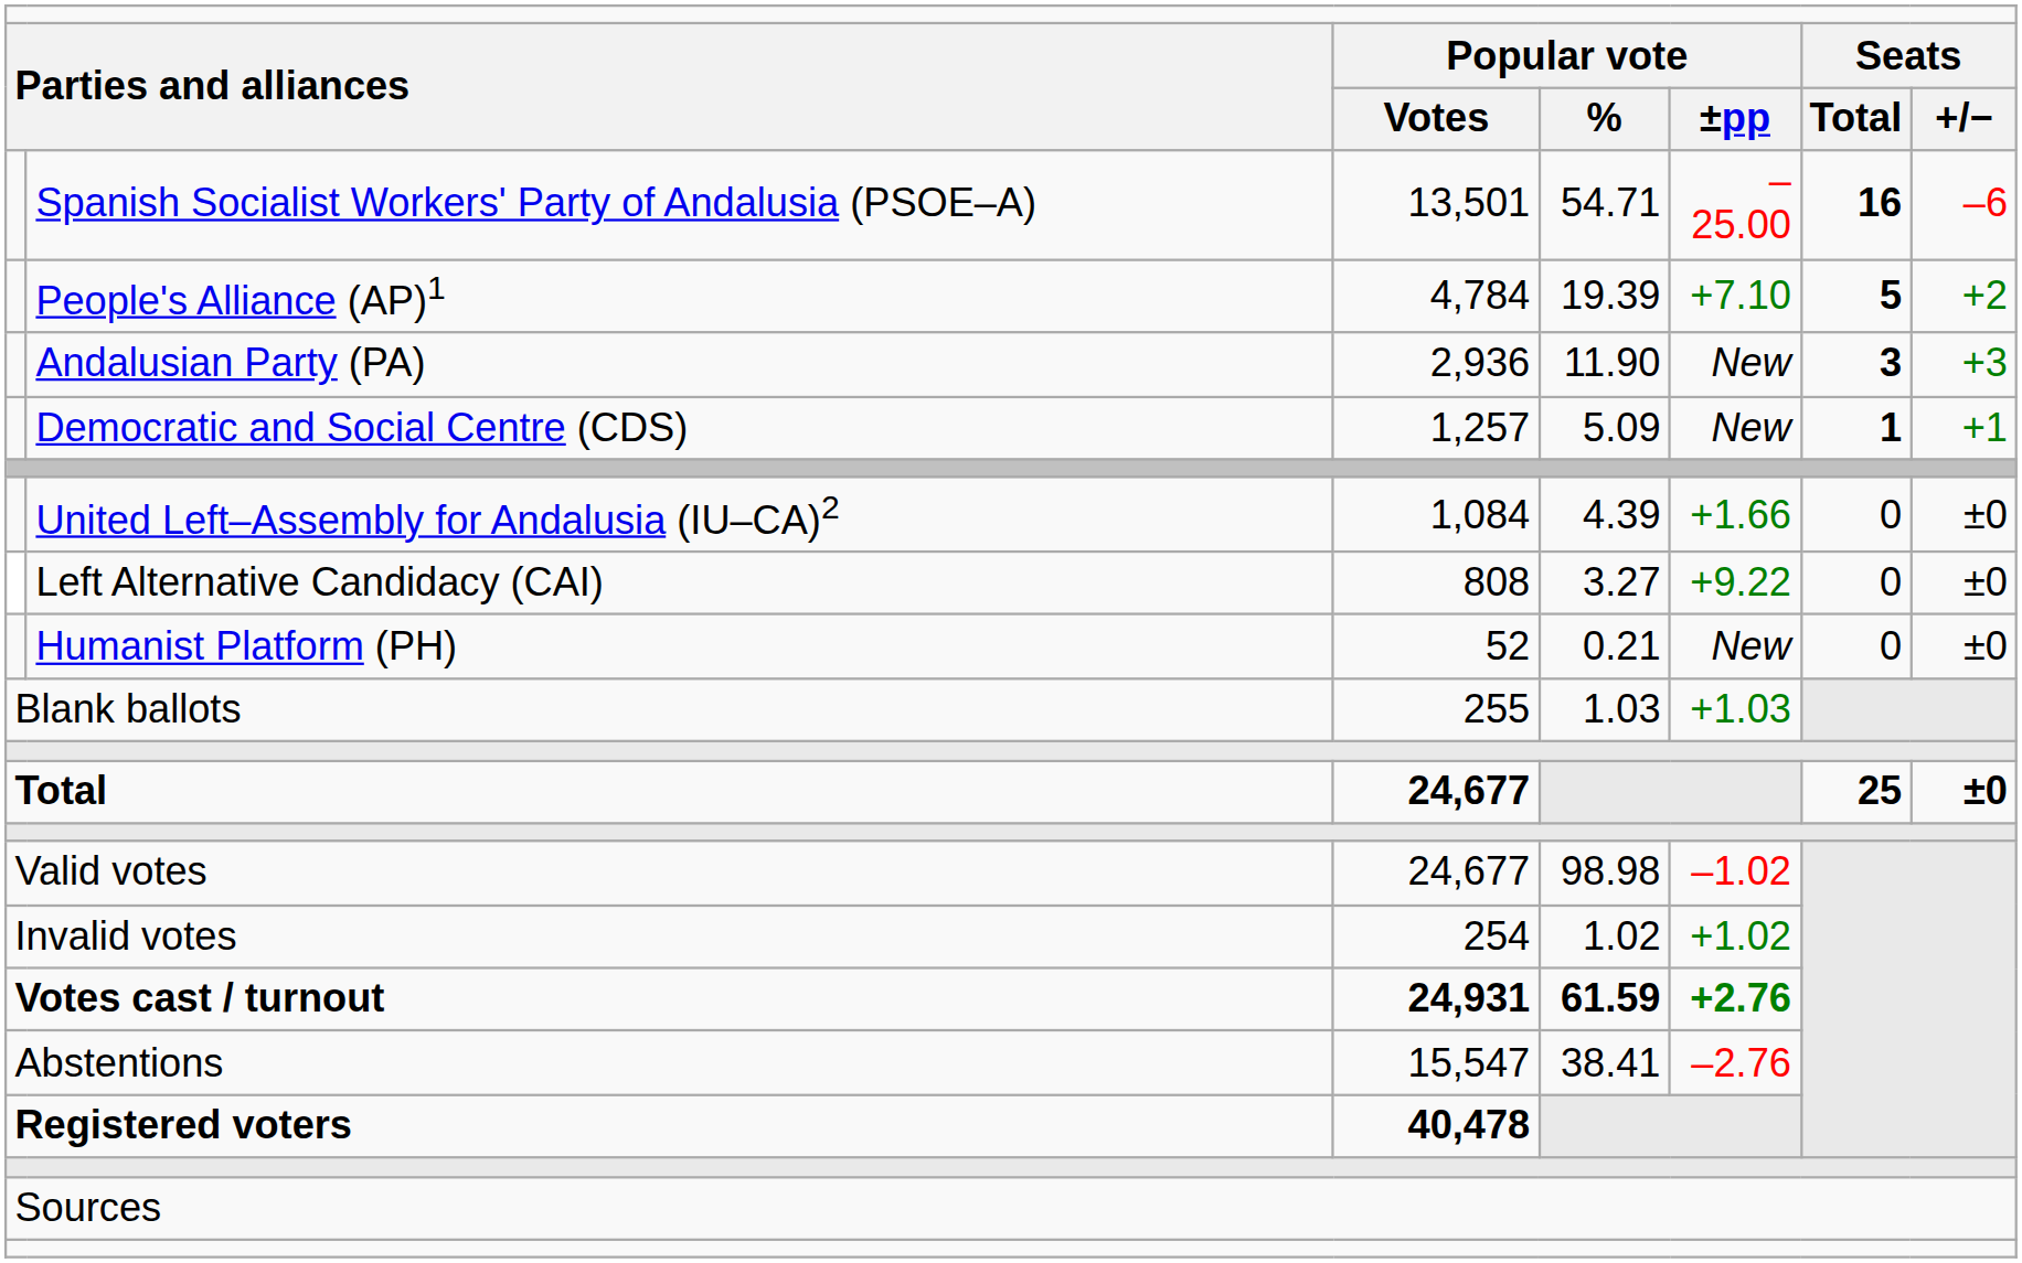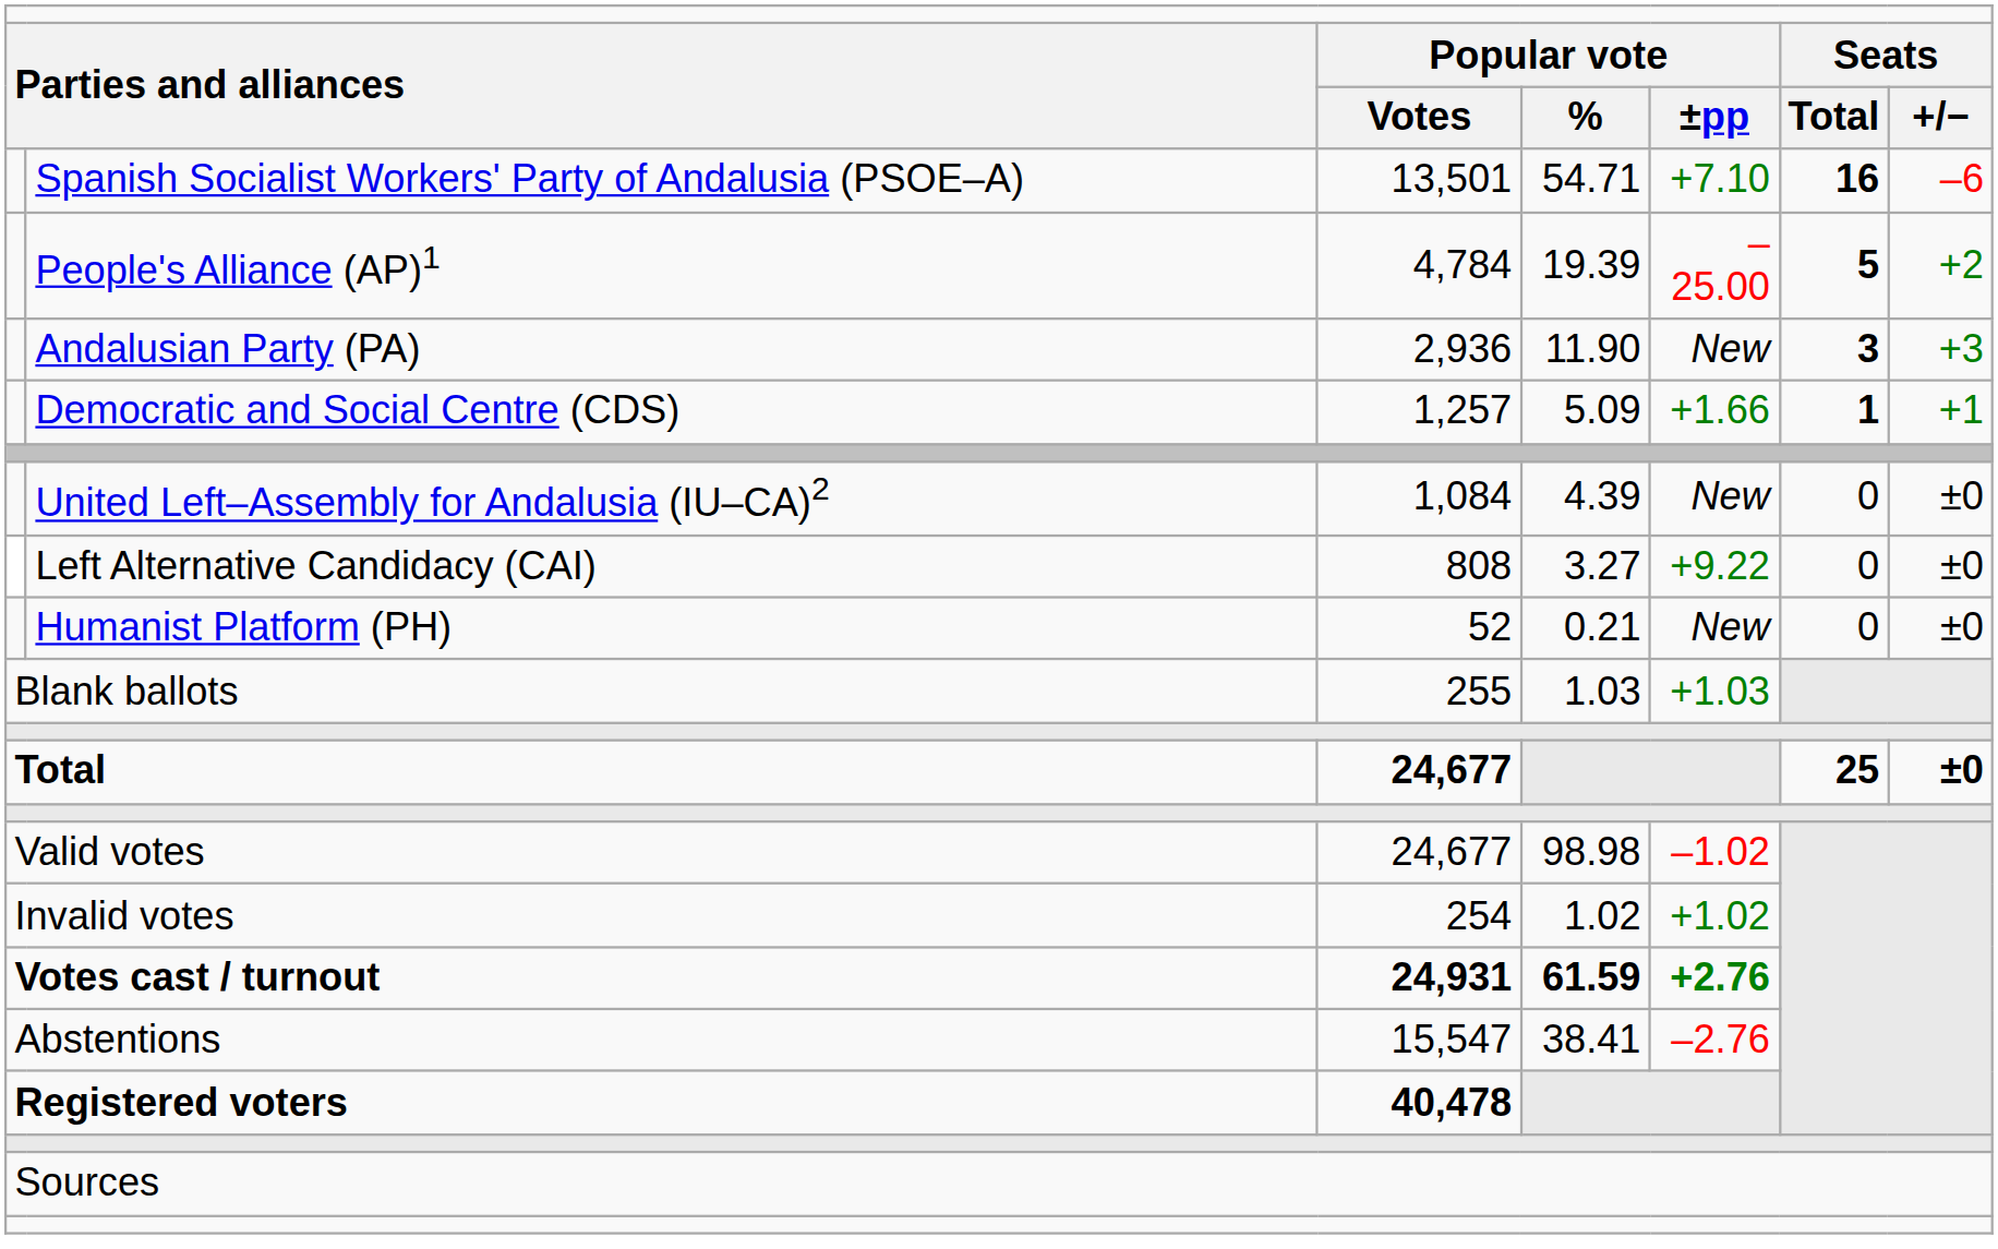Spanish Socialist Workers' Party of Andalusia (PSOE–A) | column 5: –25.00 -> +7.10
People's Alliance (AP)1 | column 5: +7.10 -> –25.00
Democratic and Social Centre (CDS) | column 5: New -> +1.66
United Left–Assembly for Andalusia (IU–CA)2 | column 5: +1.66 -> New
